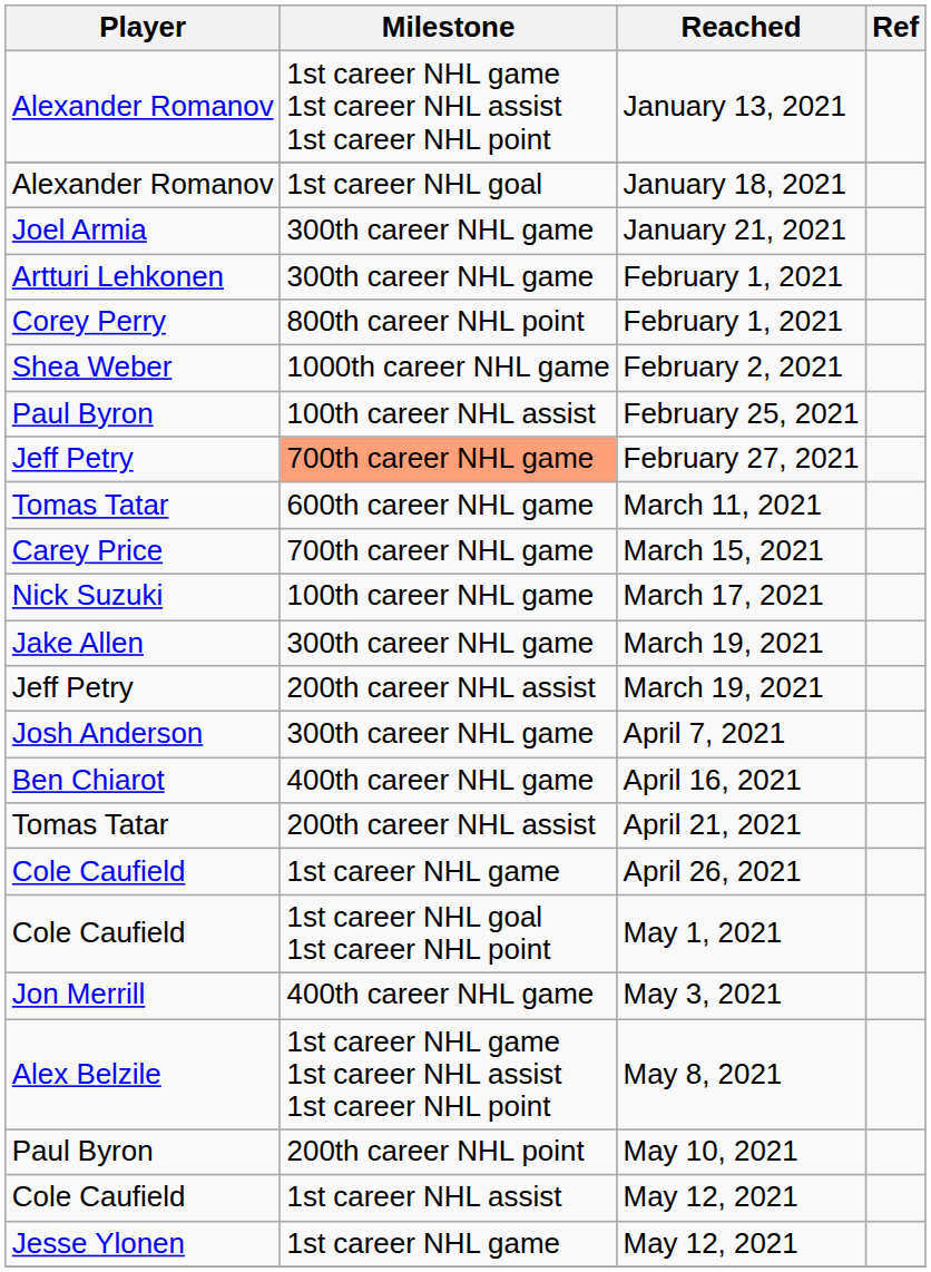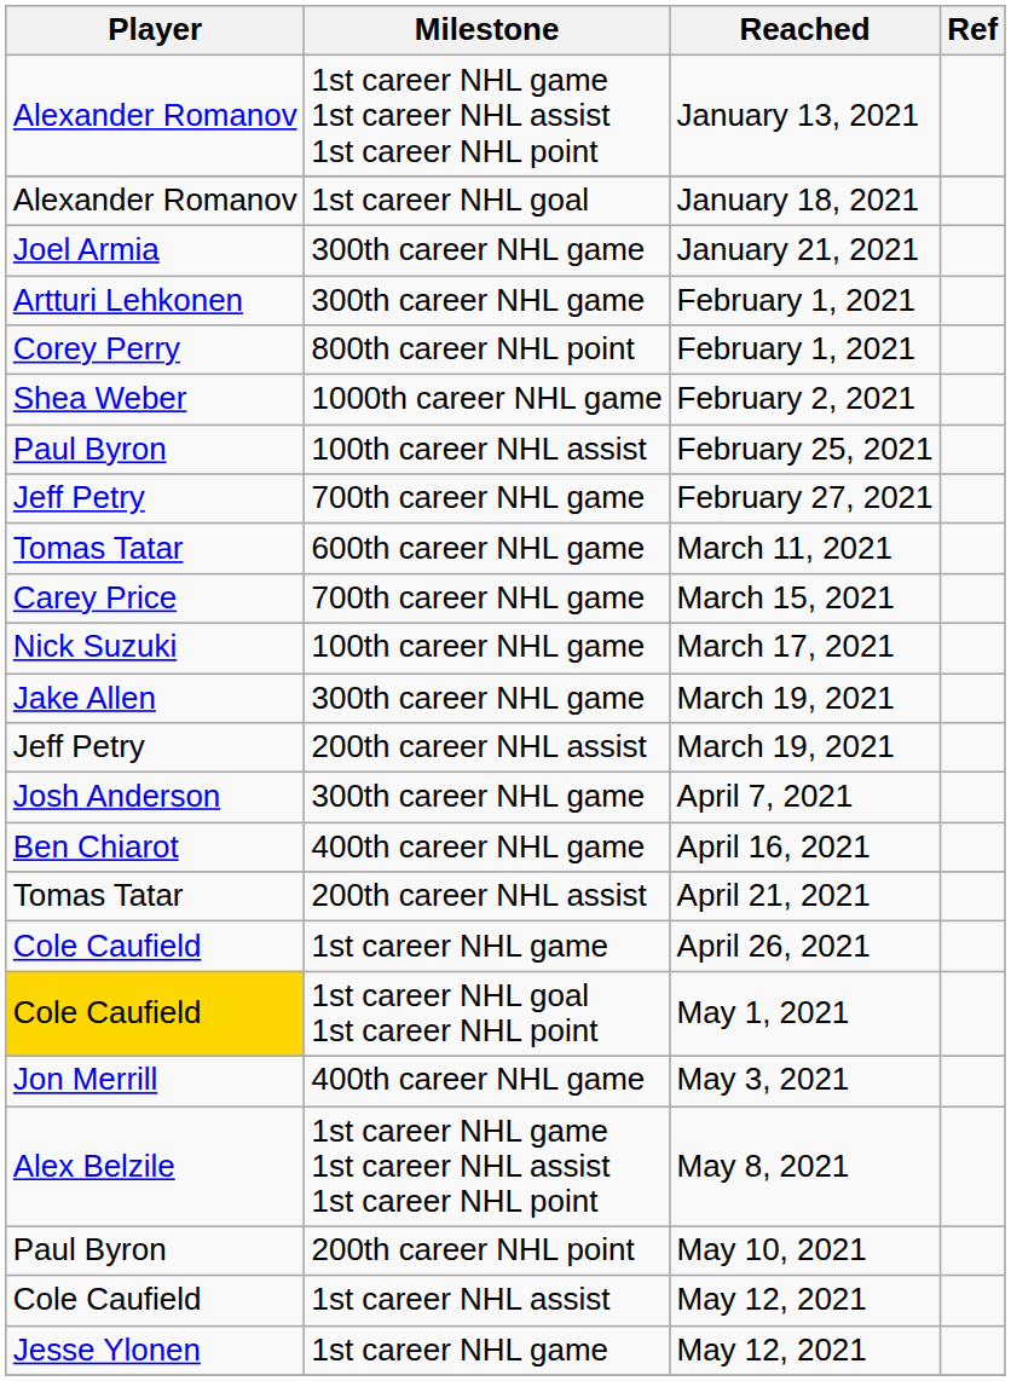row 9 | Milestone: lightsalmon background -> no background
row 19 | Player: no background -> gold background
